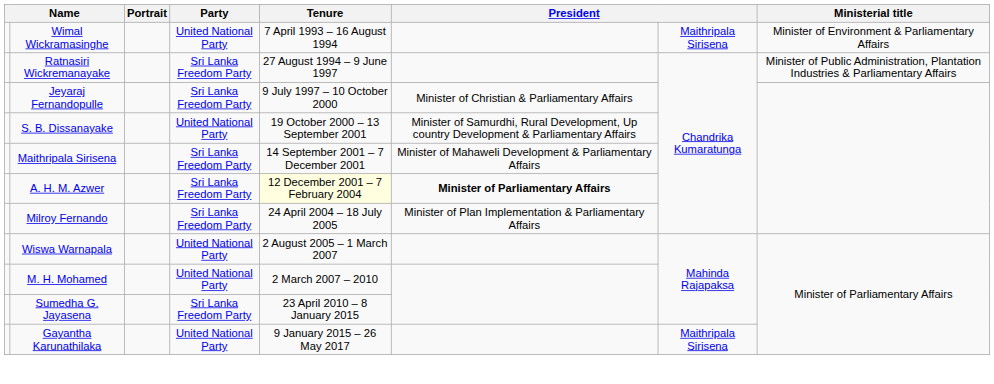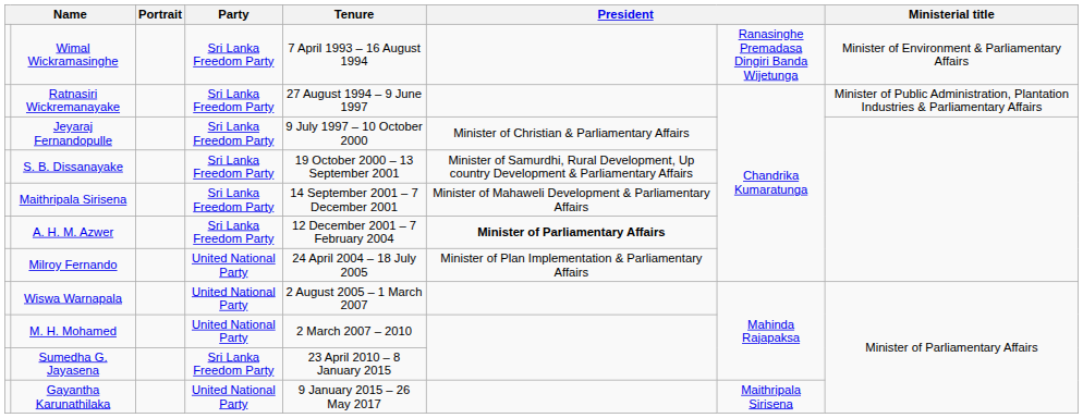Wimal Wickramasinghe | Party: United National Party -> Sri Lanka Freedom Party
Wimal Wickramasinghe | column 7: Maithripala Sirisena -> Ranasinghe Premadasa Dingiri Banda Wijetunga
S. B. Dissanayake | Party: United National Party -> Sri Lanka Freedom Party
A. H. M. Azwer | Tenure: lightyellow background -> no background
Milroy Fernando | Party: Sri Lanka Freedom Party -> United National Party
